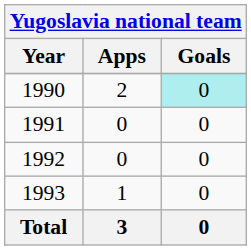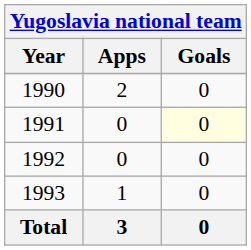1990 | Goals: paleturquoise background -> no background
1991 | Goals: no background -> lightyellow background
